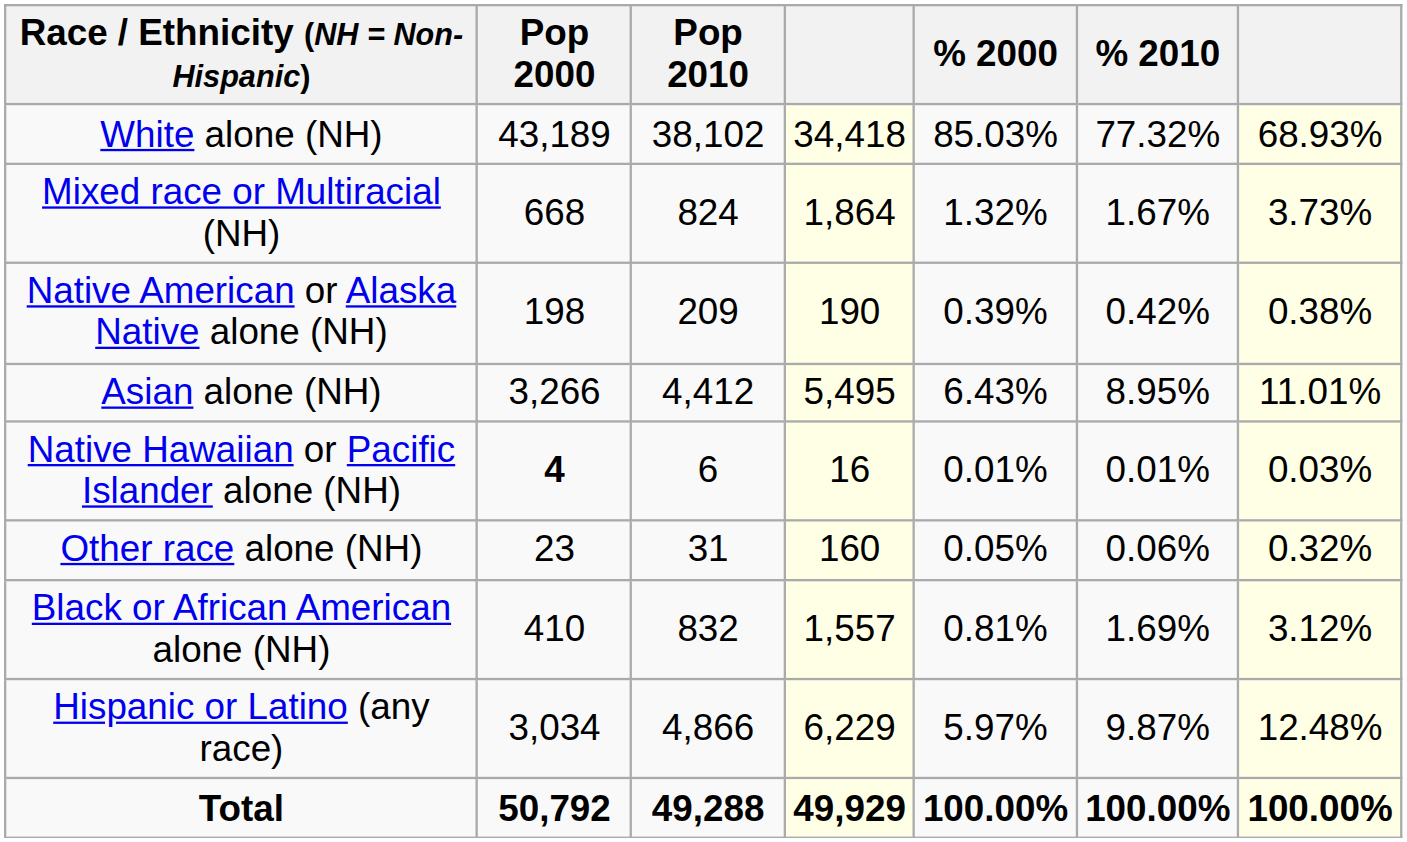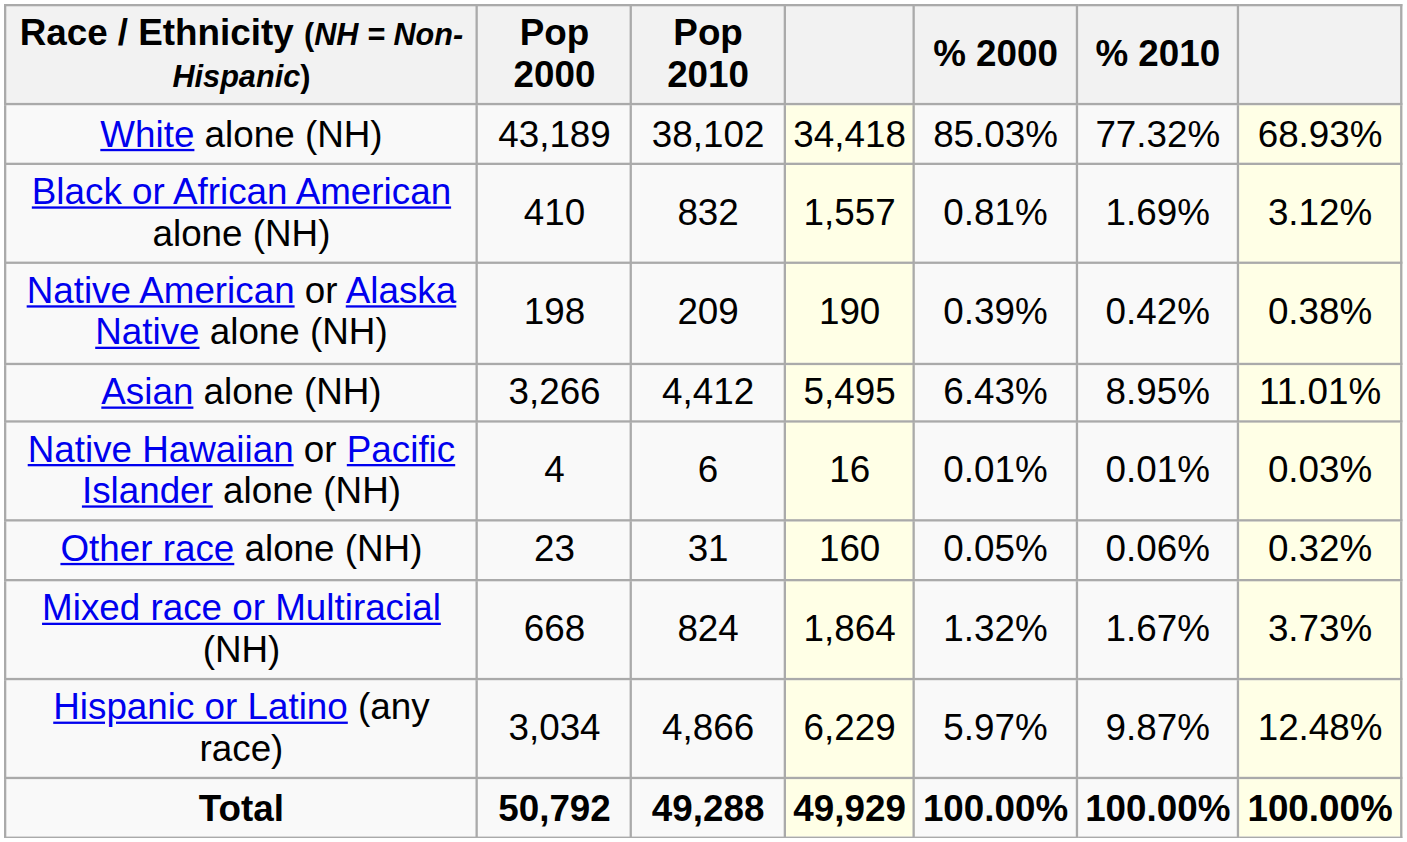rows swapped: Black or African American alone (NH) <-> Mixed race or Multiracial (NH)
Native Hawaiian or Pacific Islander alone (NH) | Pop 2000: bold -> normal
